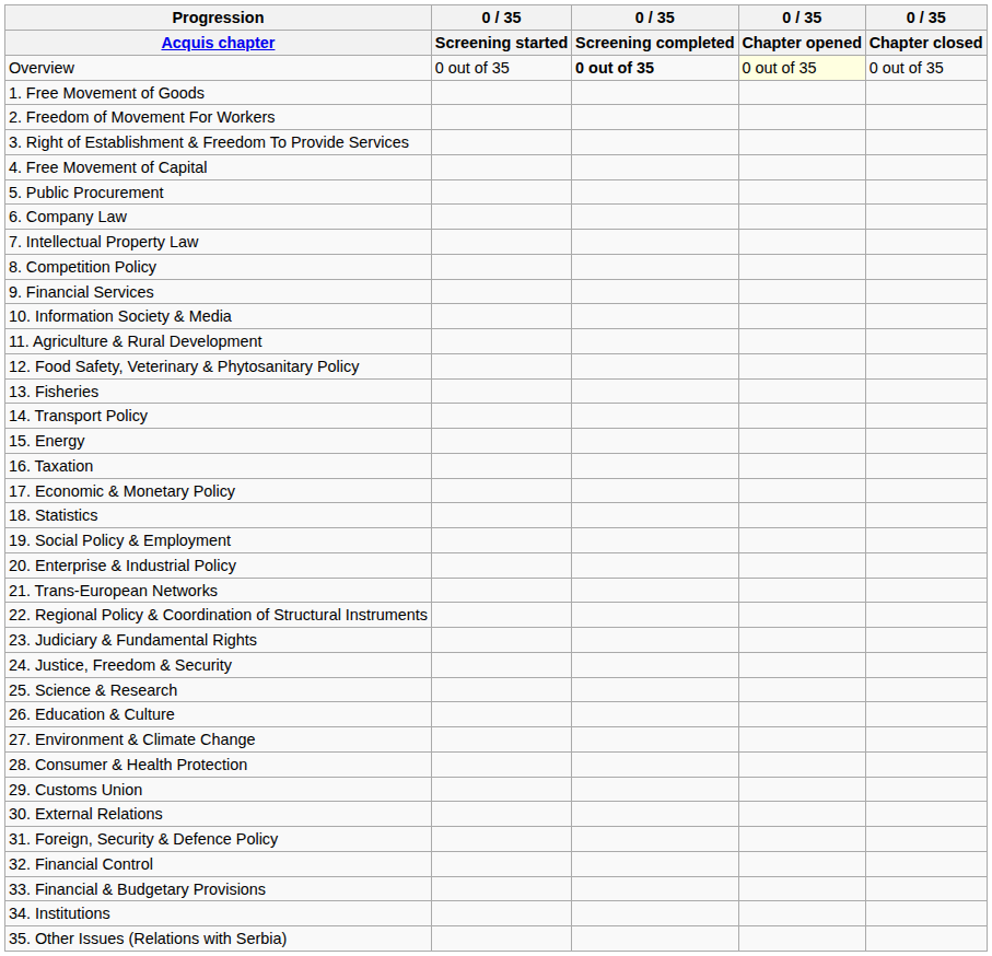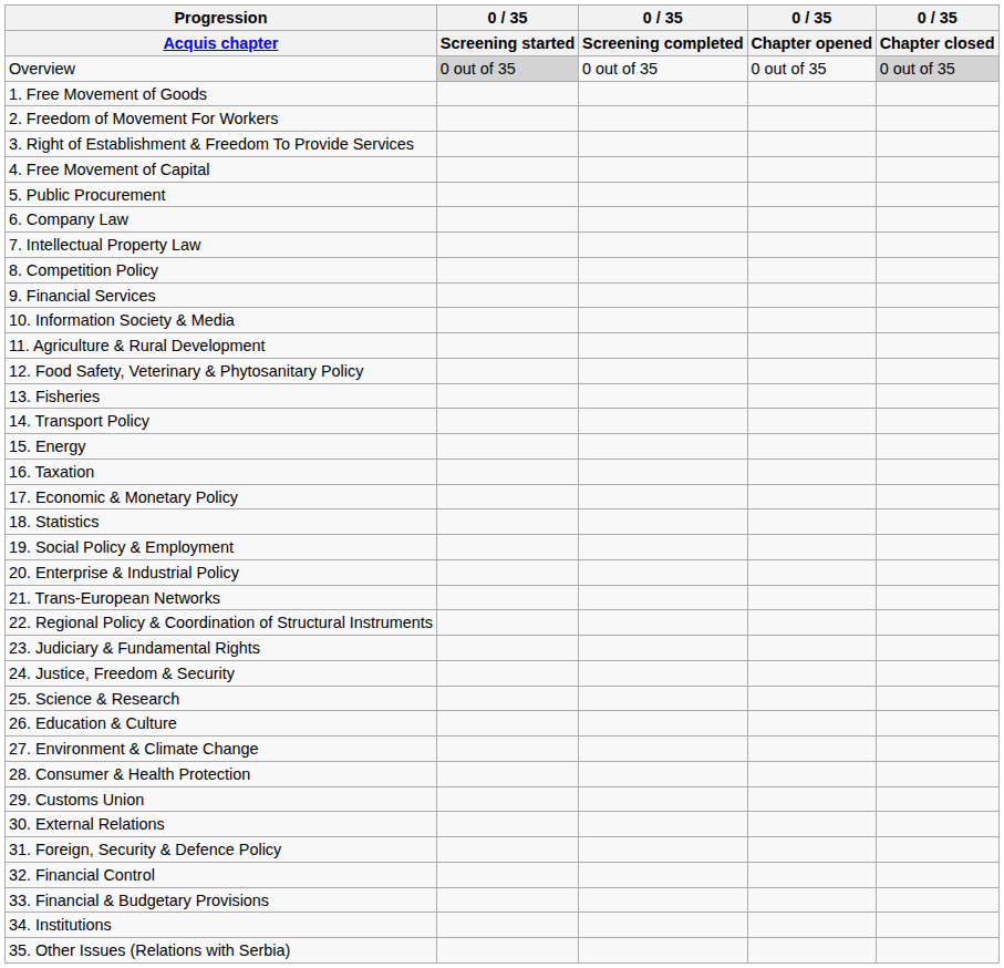Overview | 0 / 35 / Screening started: no background -> lightgrey background
Overview | 0 / 35 / Screening completed: bold -> normal
Overview | 0 / 35 / Chapter opened: lightyellow background -> no background
Overview | 0 / 35 / Chapter closed: no background -> lightgrey background
